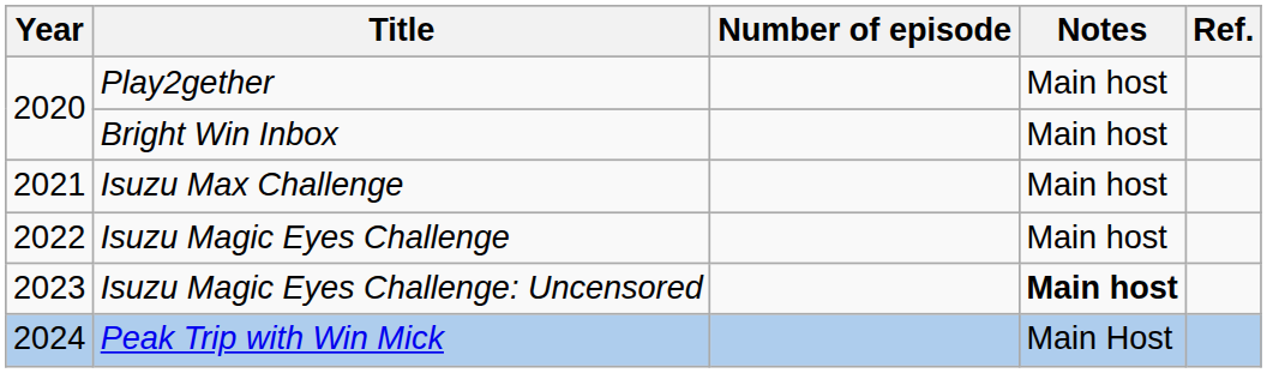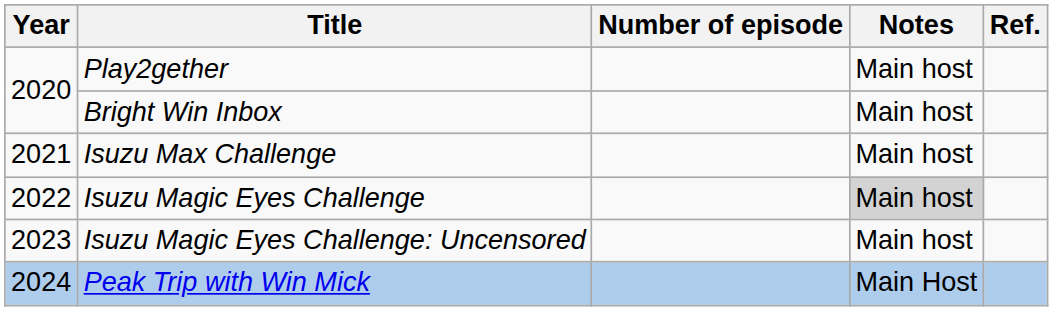Isuzu Magic Eyes Challenge | Notes: no background -> lightgrey background
Isuzu Magic Eyes Challenge: Uncensored | Notes: bold -> normal
